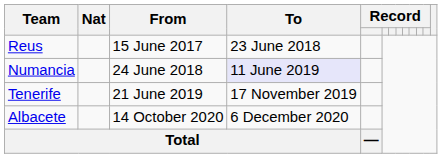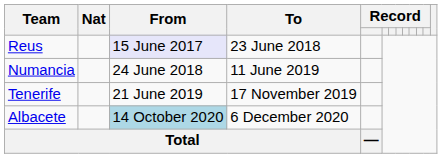Reus | From: no background -> lavender background
Numancia | To: lavender background -> no background
Albacete | From: no background -> lightblue background
